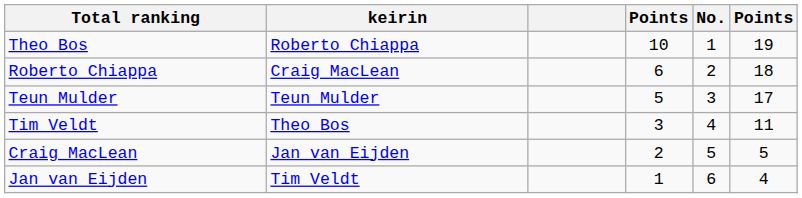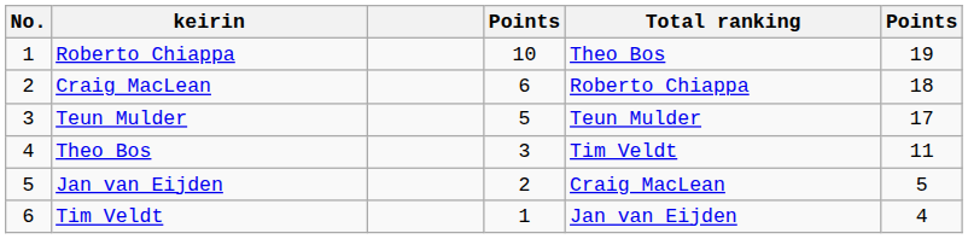columns swapped: No. <-> Total ranking
